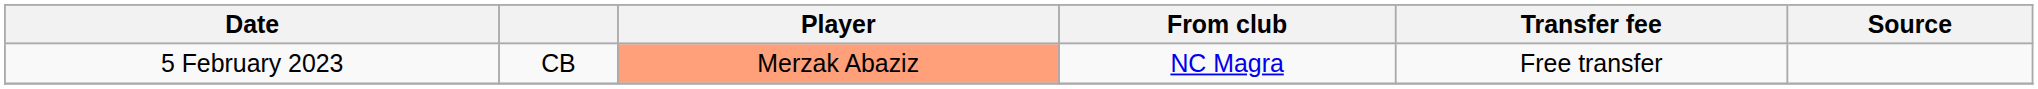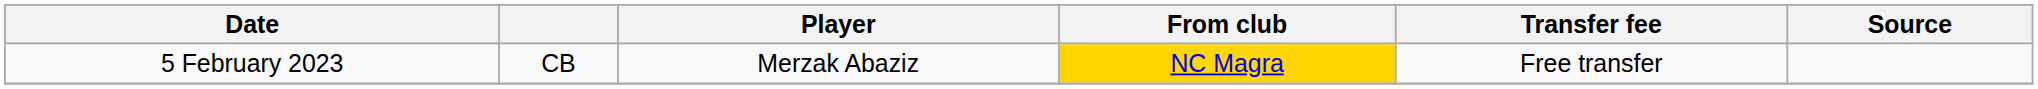5 February 2023 | Player: lightsalmon background -> no background
5 February 2023 | From club: no background -> gold background
